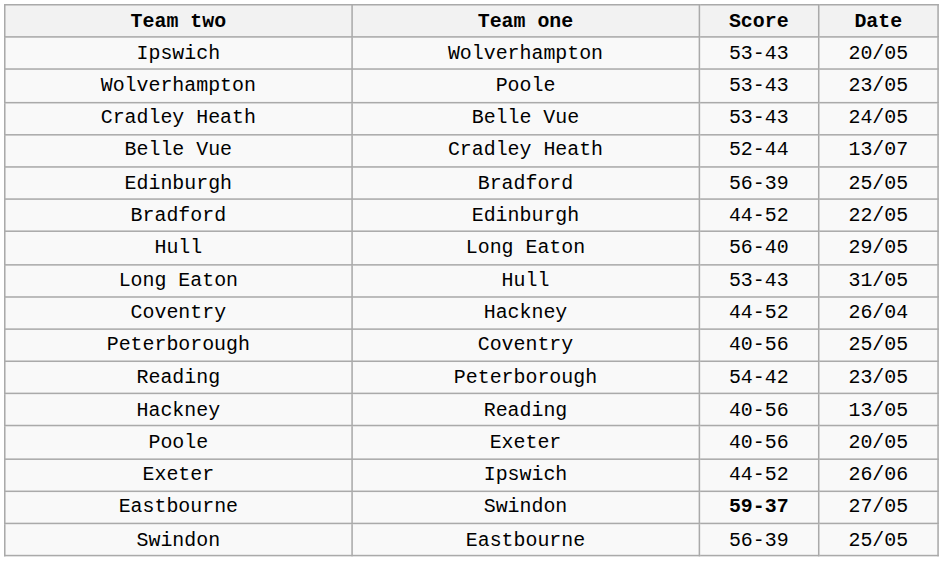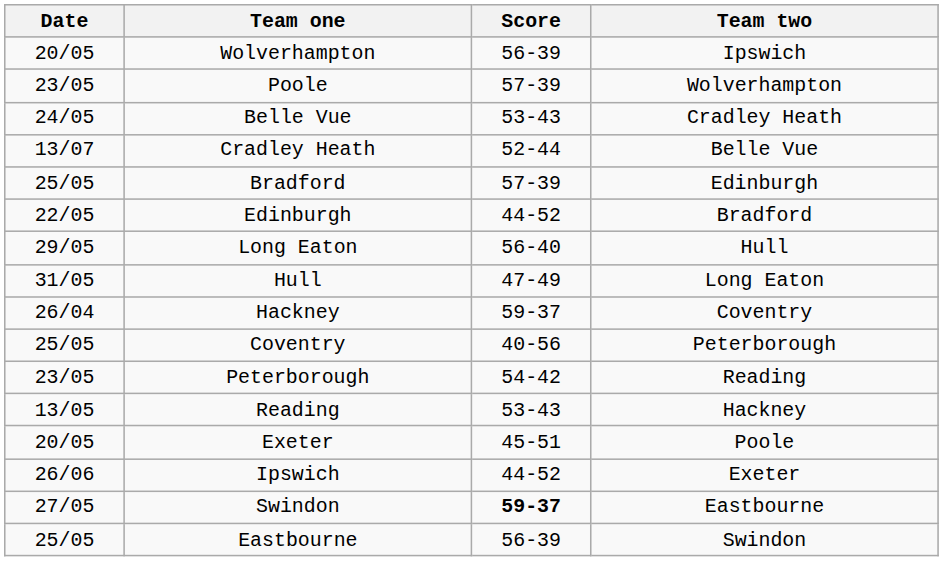columns swapped: Date <-> Team two
row 2 | Score: 53-43 -> 56-39
row 3 | Score: 53-43 -> 57-39
row 6 | Score: 56-39 -> 57-39
row 9 | Score: 53-43 -> 47-49
row 10 | Score: 44-52 -> 59-37
row 13 | Score: 40-56 -> 53-43
row 14 | Score: 40-56 -> 45-51
